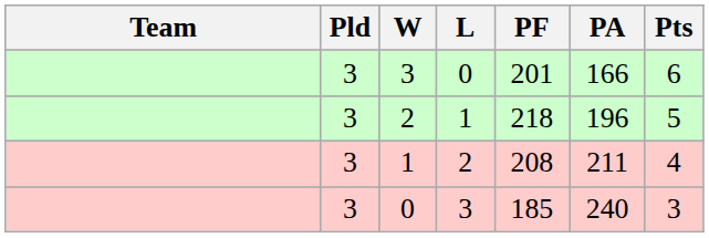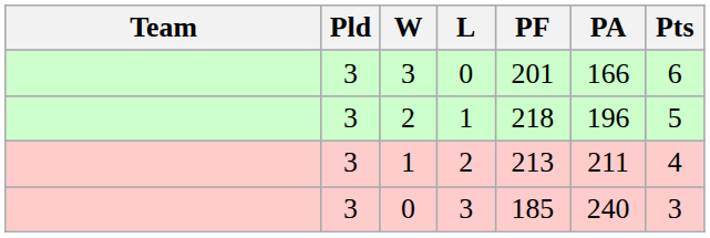row 4 | PF: 208 -> 213
